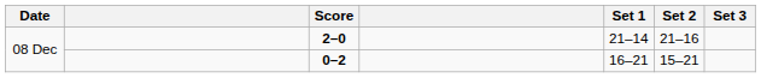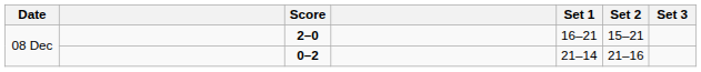2–0 | Set 1: 21–14 -> 16–21
2–0 | Set 2: 21–16 -> 15–21
0–2 | Set 1: 16–21 -> 21–14
0–2 | Set 2: 15–21 -> 21–16
